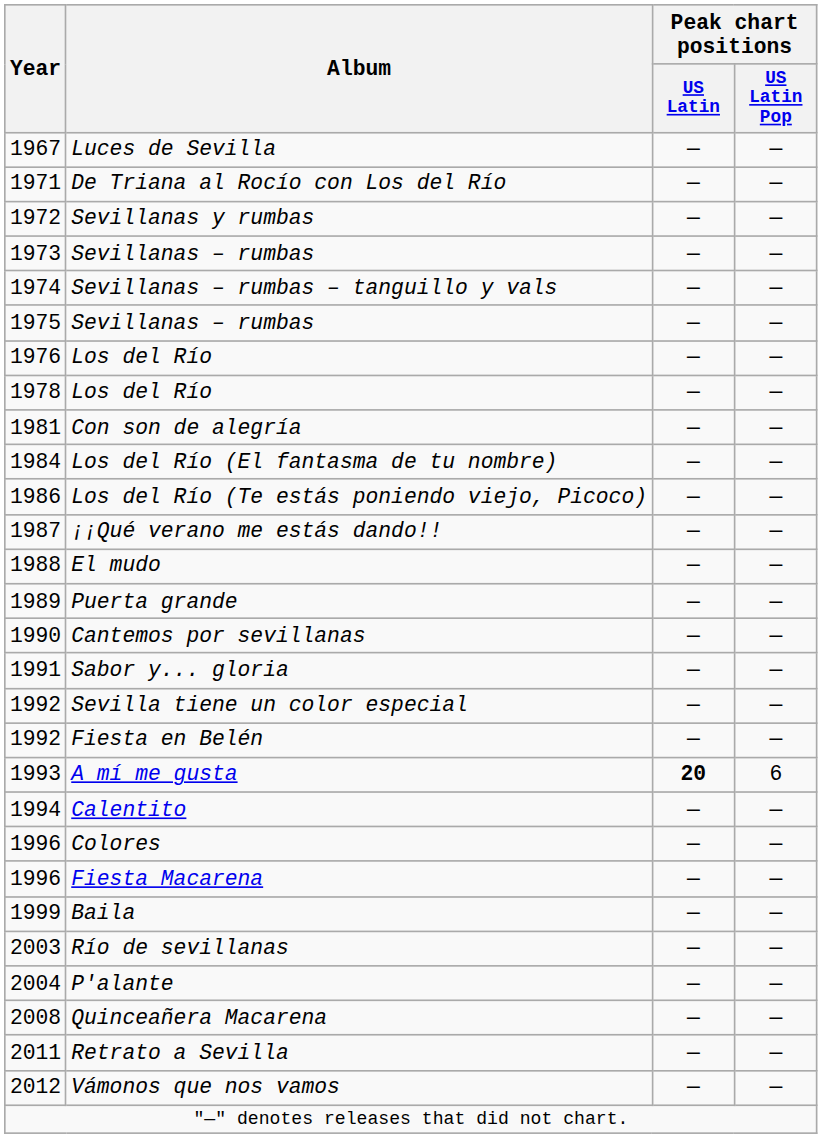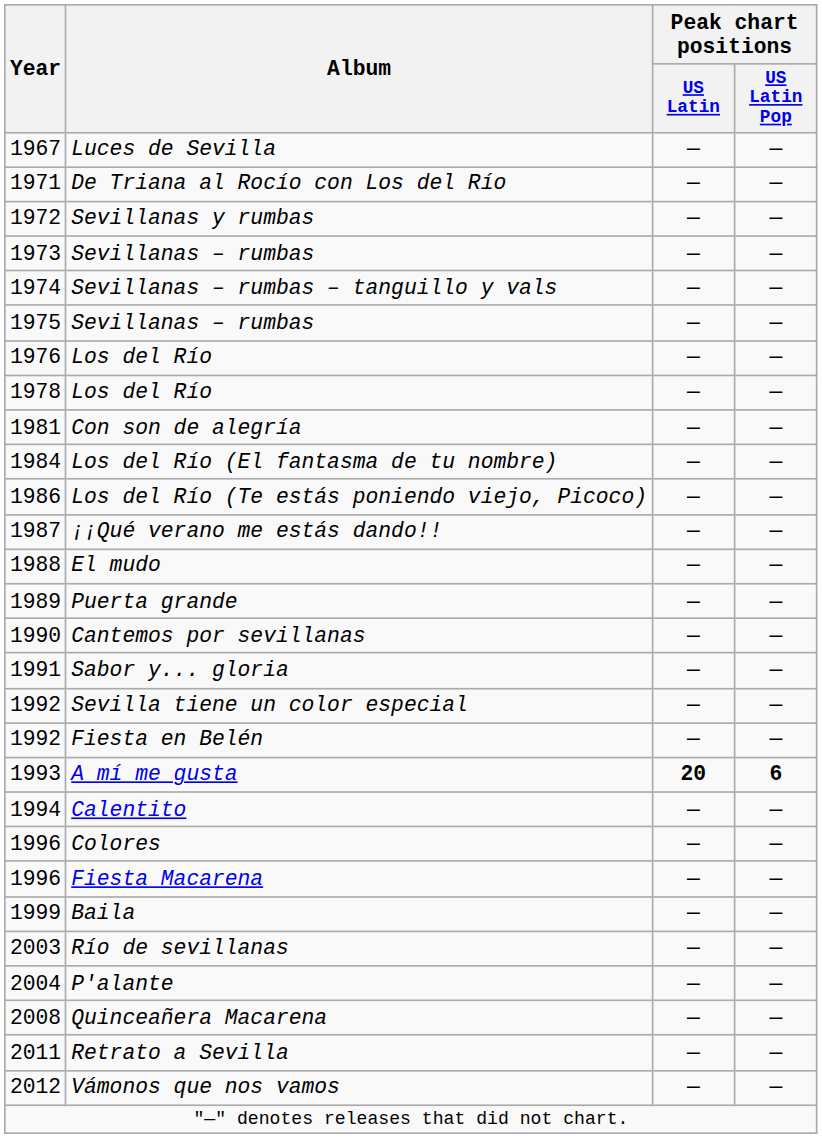A mí me gusta | Peak chart positions / US Latin Pop: normal -> bold
